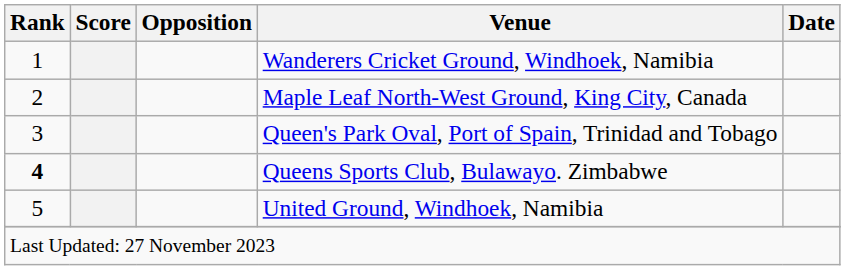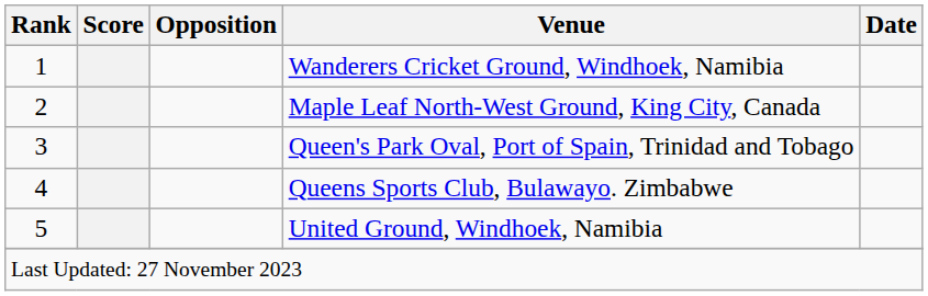Queens Sports Club, Bulawayo. Zimbabwe | Rank: bold -> normal
